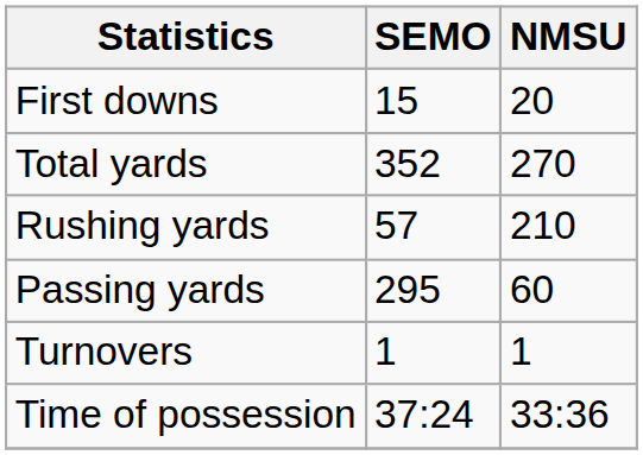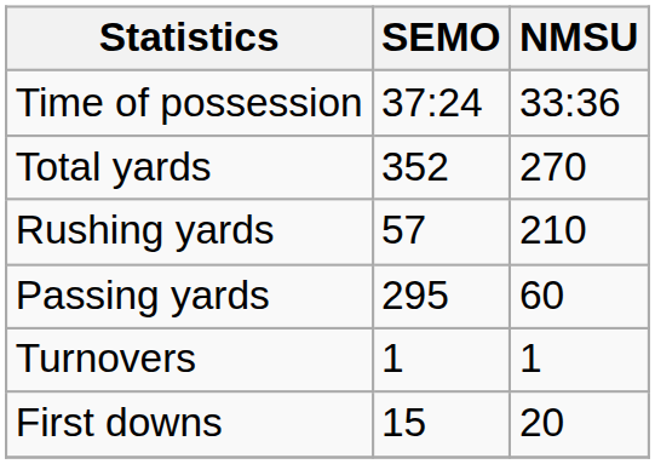rows swapped: First downs <-> Time of possession
